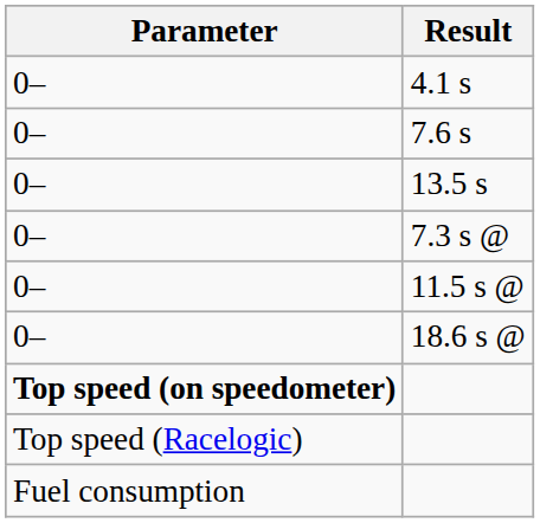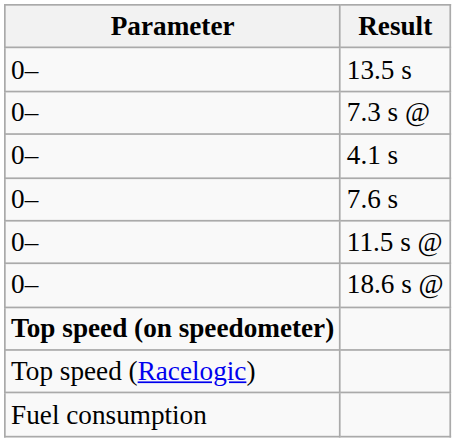row 2 | Result: 4.1 s -> 13.5 s
row 3 | Result: 7.6 s -> 7.3 s @
row 4 | Result: 13.5 s -> 4.1 s
row 5 | Result: 7.3 s @ -> 7.6 s
